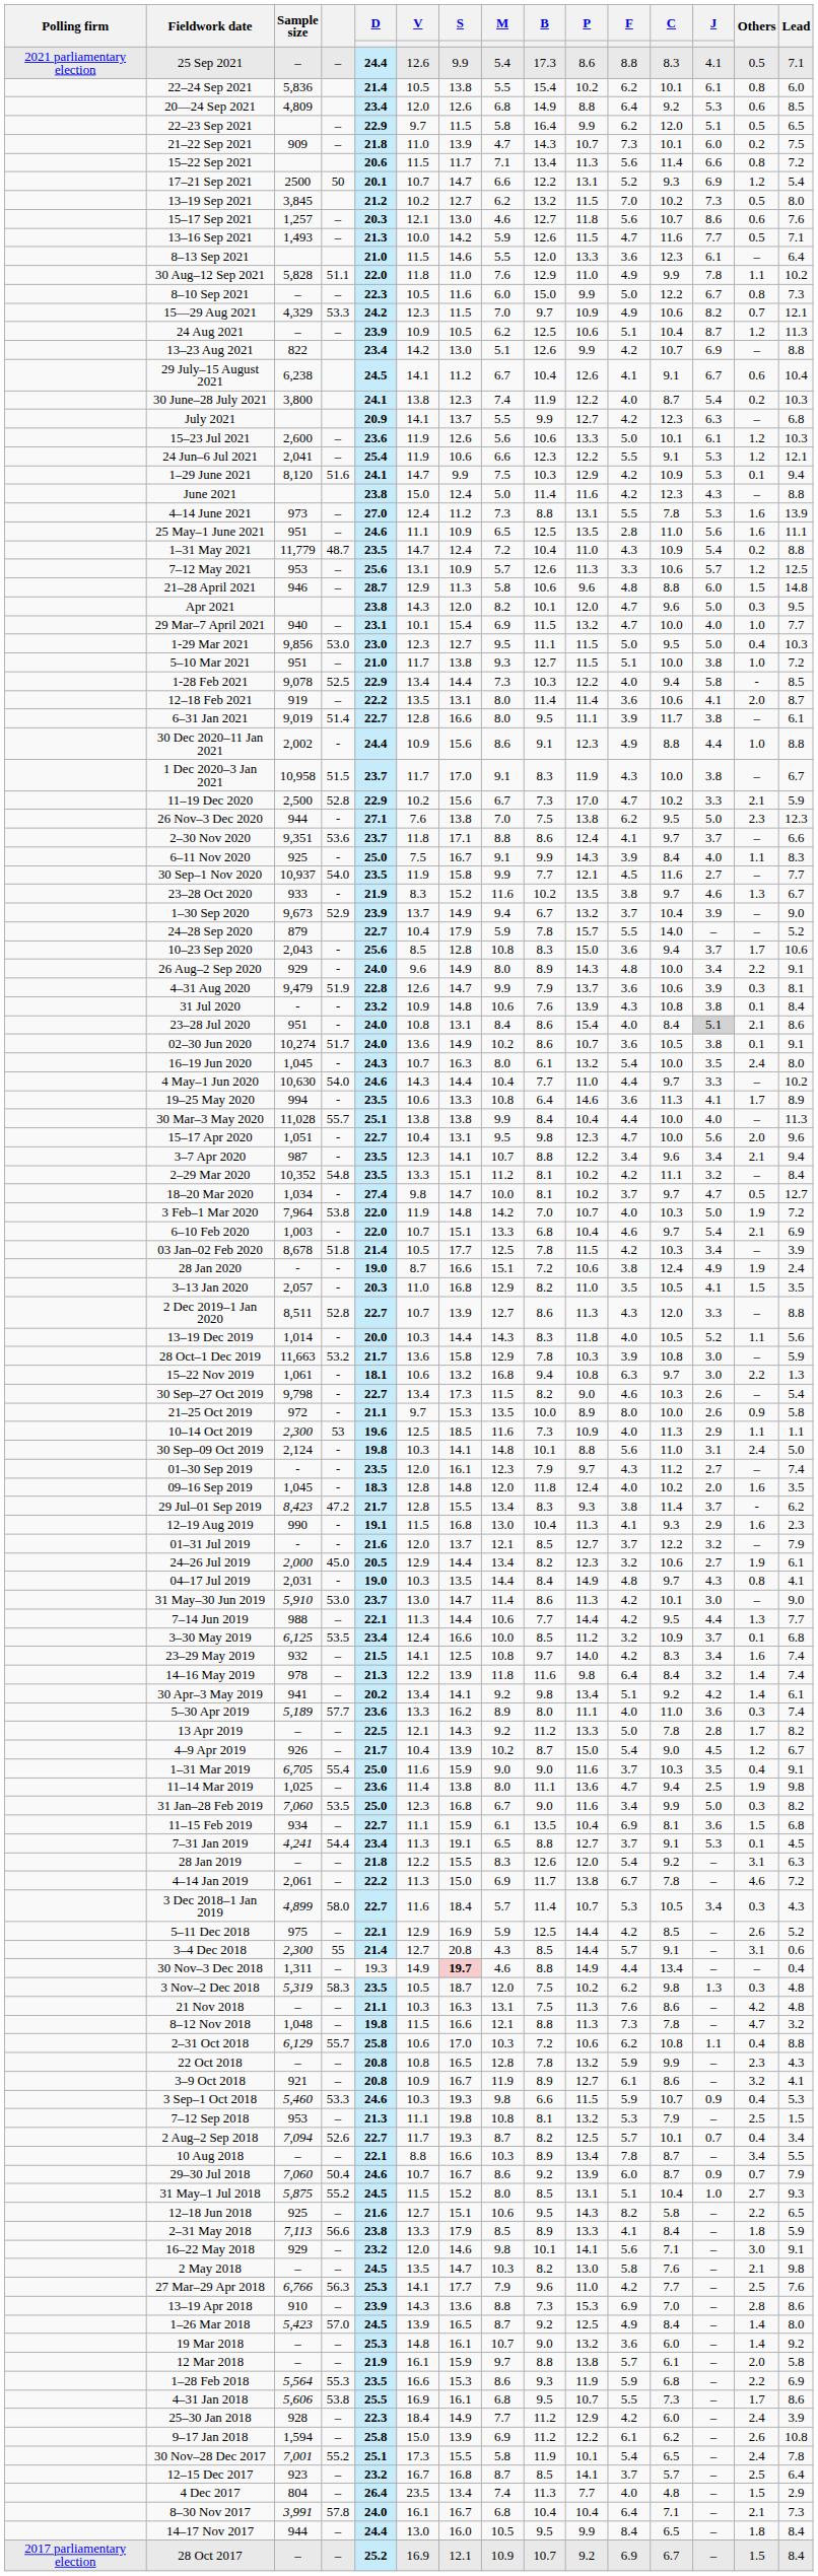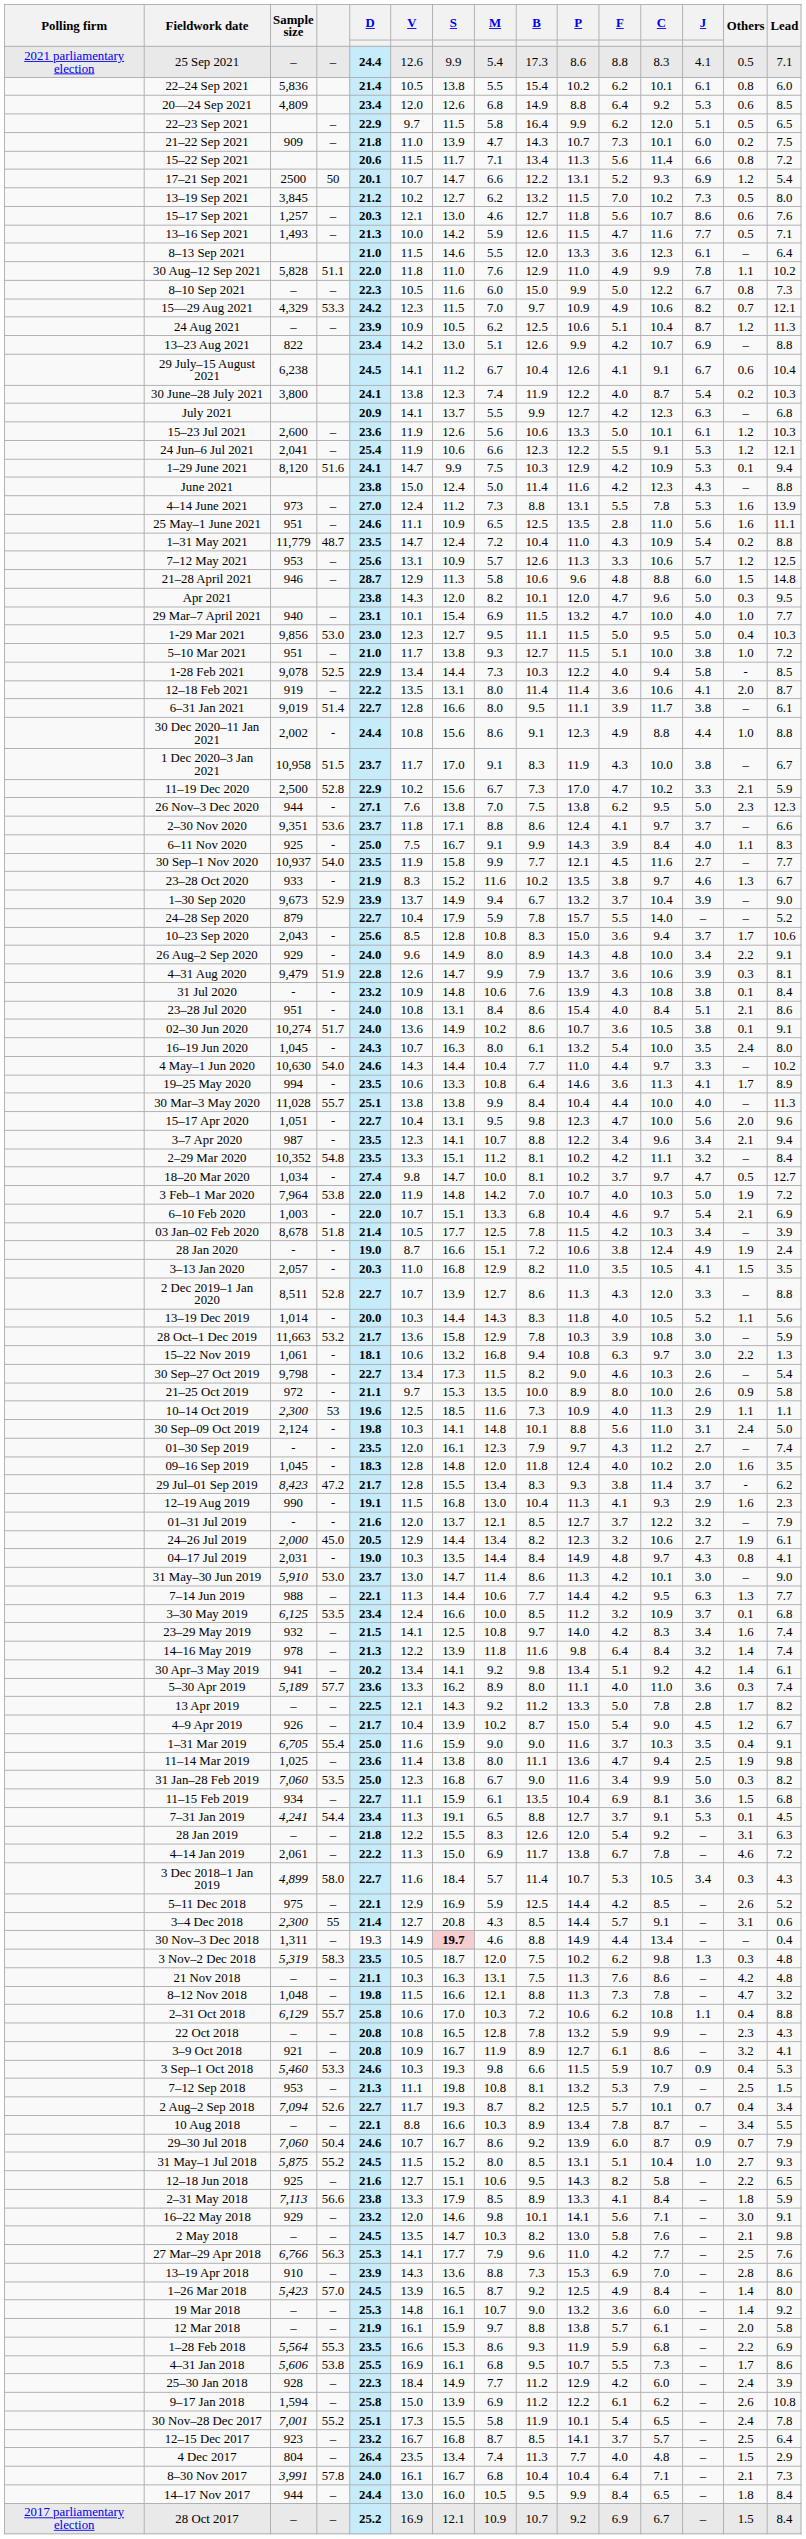30 Dec 2020–11 Jan 2021 | V: 10.9 -> 10.8
23–28 Jul 2020 | J: lightgrey background -> no background
7–14 Jun 2019 | J: 4.4 -> 6.3
